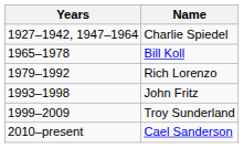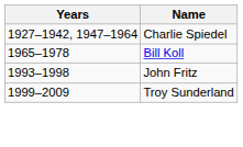- row: 1979–1992 | Rich Lorenzo
- row: 2010–present | Cael Sanderson
